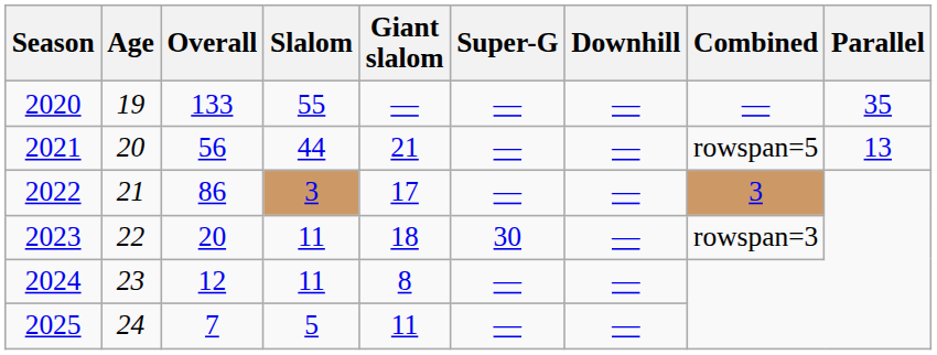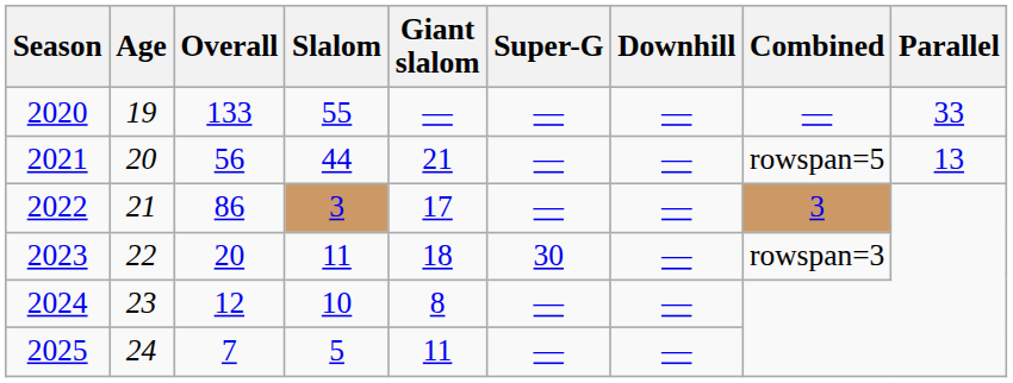2020 | Parallel: 35 -> 33
2024 | Slalom: 11 -> 10
